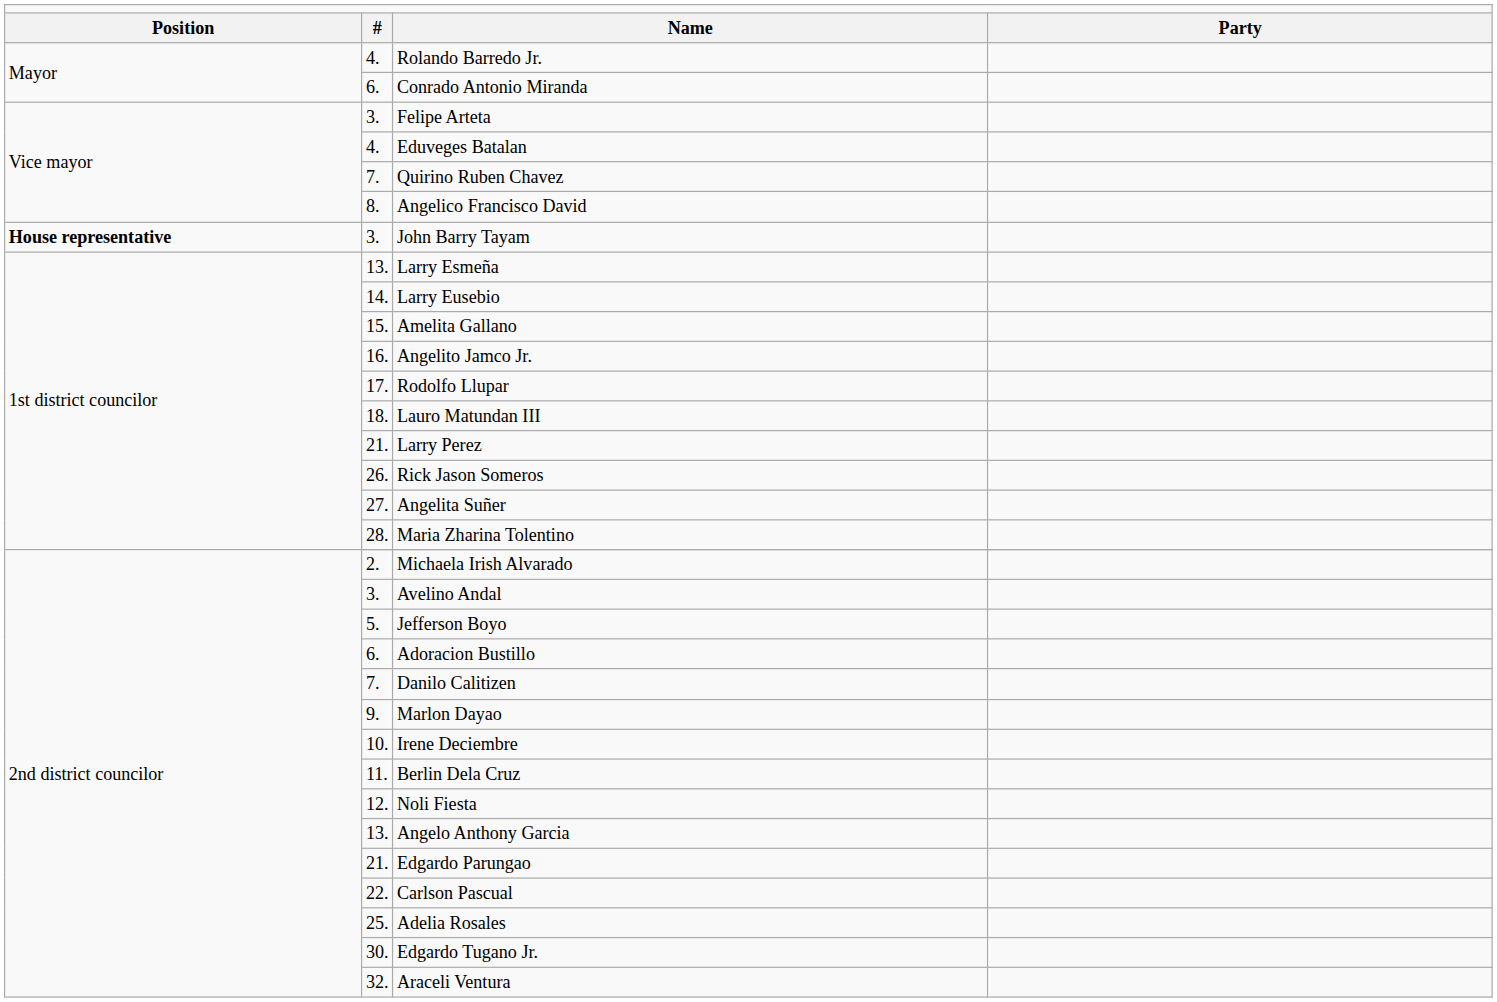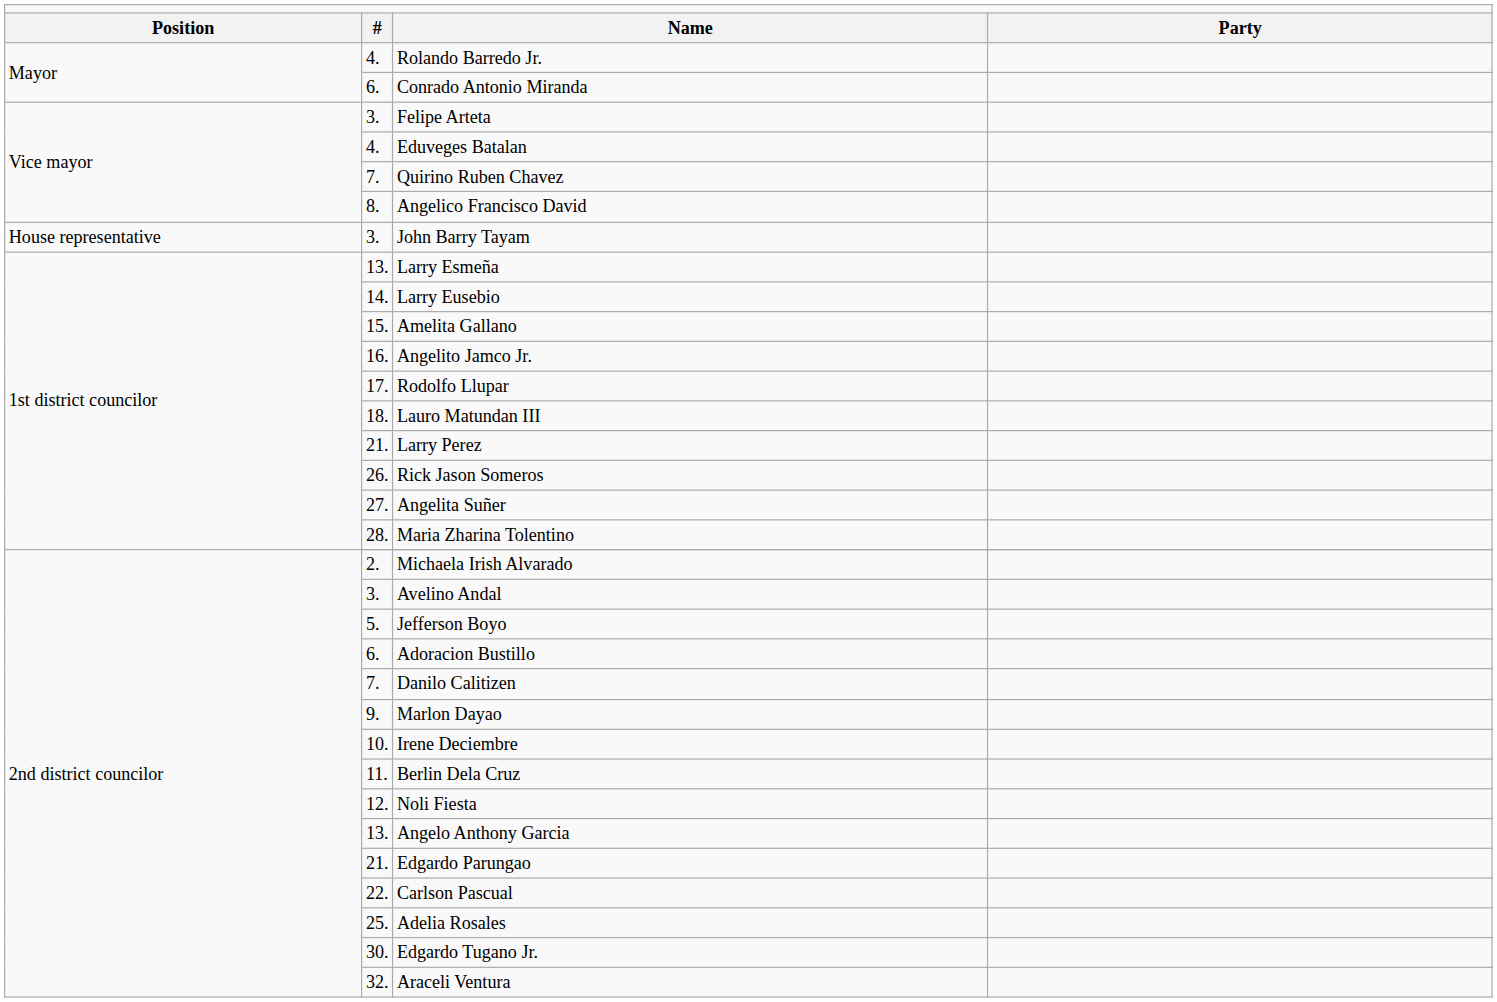John Barry Tayam | column 1: bold -> normal
